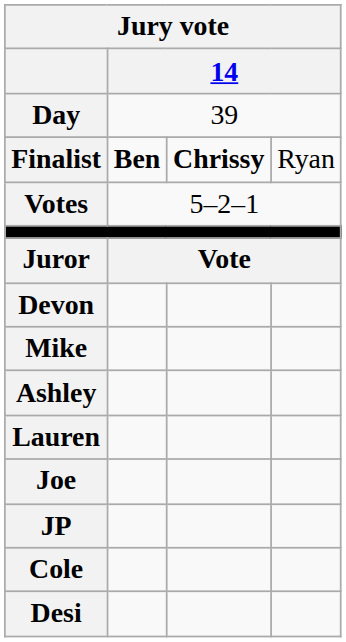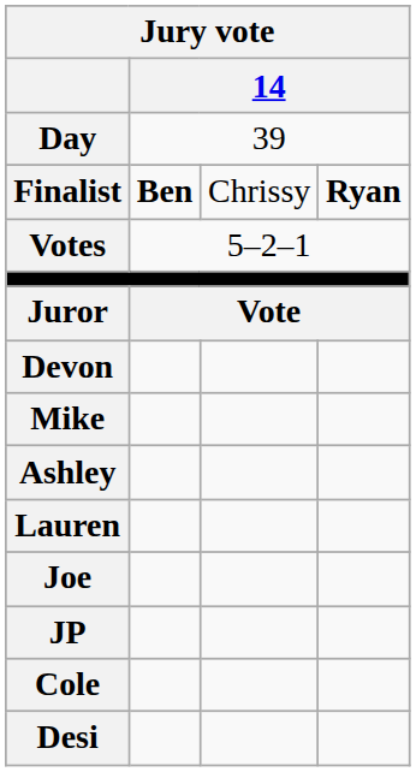Finalist | column 3: bold -> normal
Finalist | column 4: normal -> bold
